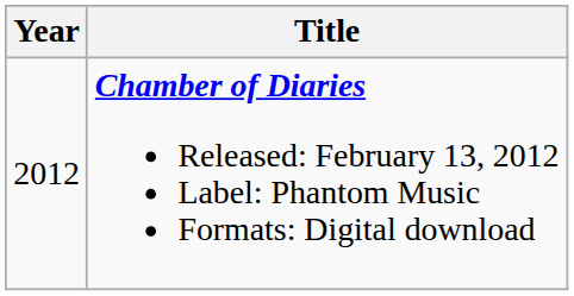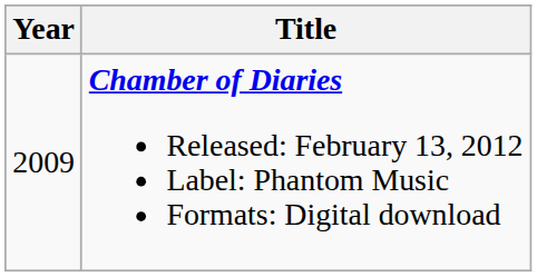row 2 | Year: 2012 -> 2009
